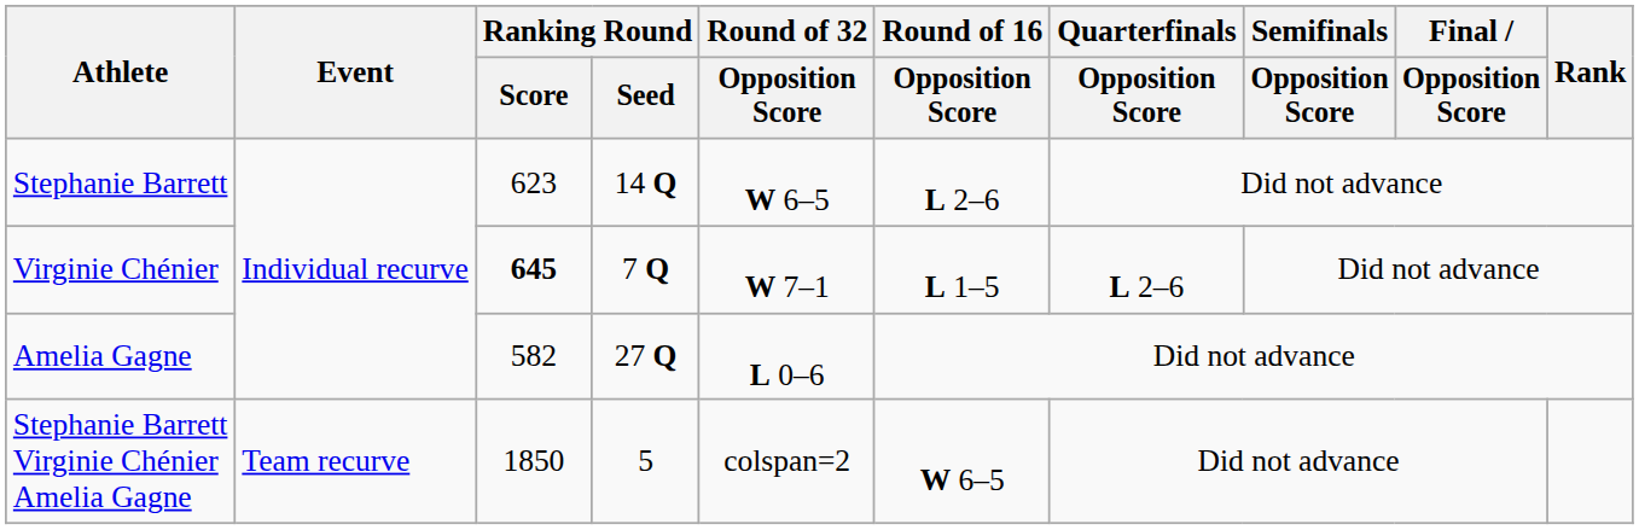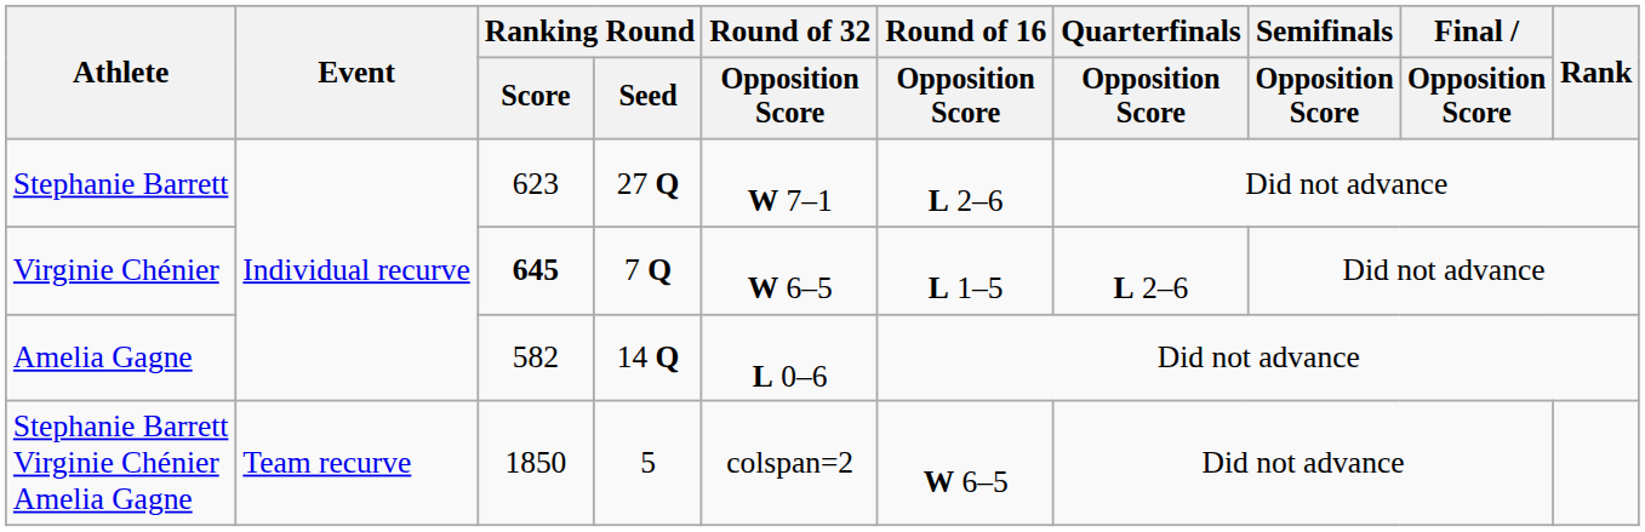Stephanie Barrett | Ranking Round / Seed: 14 Q -> 27 Q
Stephanie Barrett | Round of 32 / Opposition Score: W 6–5 -> W 7–1
Virginie Chénier | Round of 32 / Opposition Score: W 7–1 -> W 6–5
Amelia Gagne | Ranking Round / Seed: 27 Q -> 14 Q
